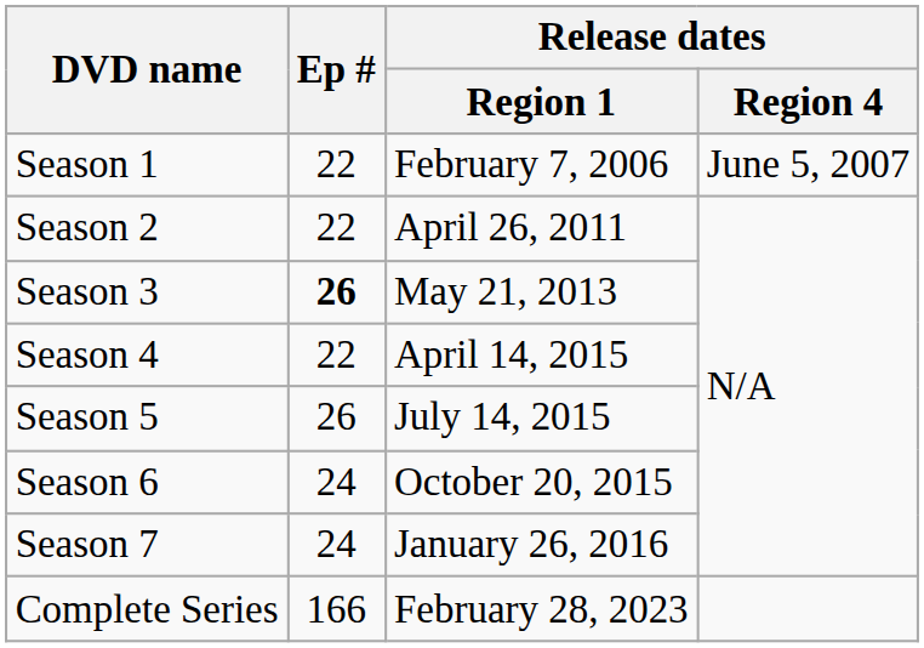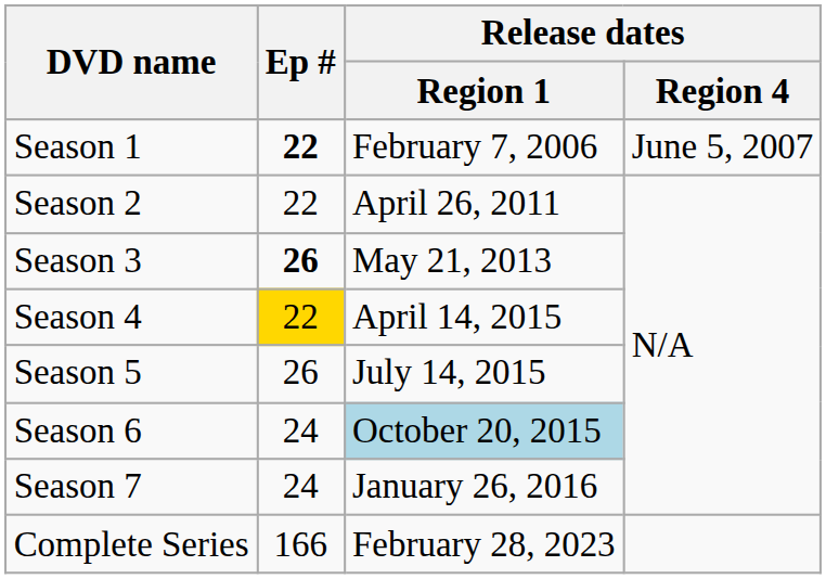Season 1 | Ep #: normal -> bold
Season 4 | Ep #: no background -> gold background
Season 6 | Release dates / Region 1: no background -> lightblue background
